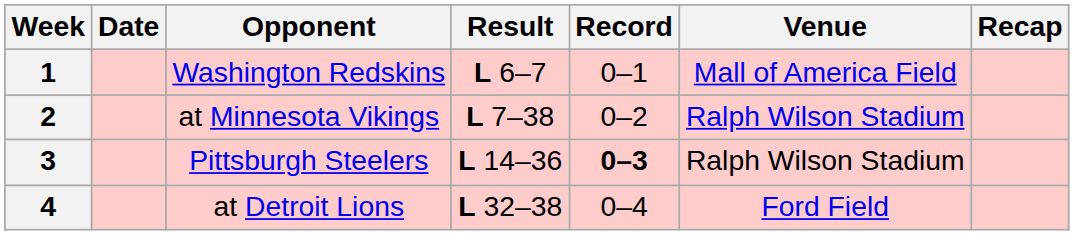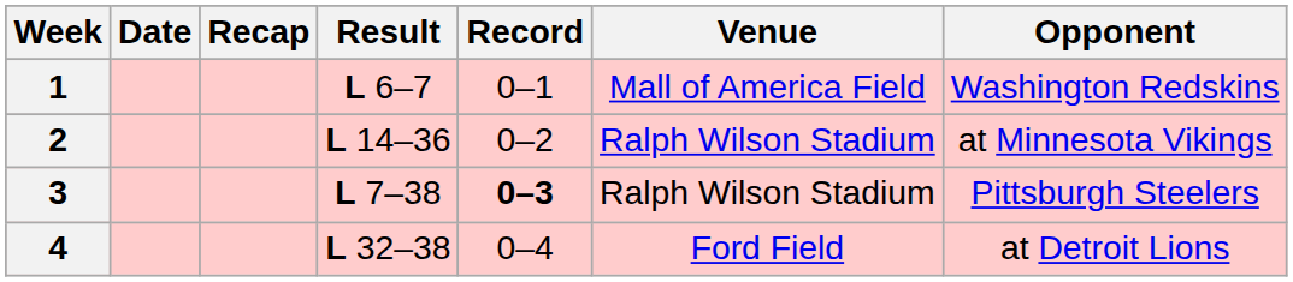columns swapped: Opponent <-> Recap
2 | Result: L 7–38 -> L 14–36
3 | Result: L 14–36 -> L 7–38
